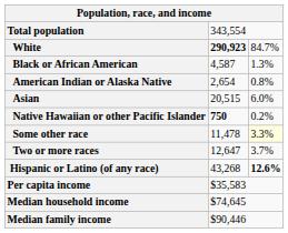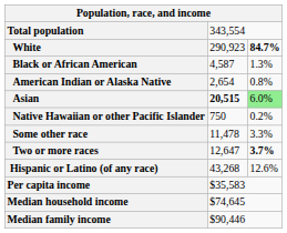White | column 2: bold -> normal
White | column 3: normal -> bold
Asian | column 2: normal -> bold
Asian | column 3: no background -> lightgreen background
Native Hawaiian or other Pacific Islander | column 2: bold -> normal
Some other race | column 3: lightyellow background -> no background
Two or more races | column 3: normal -> bold
Hispanic or Latino (of any race) | column 3: bold -> normal
